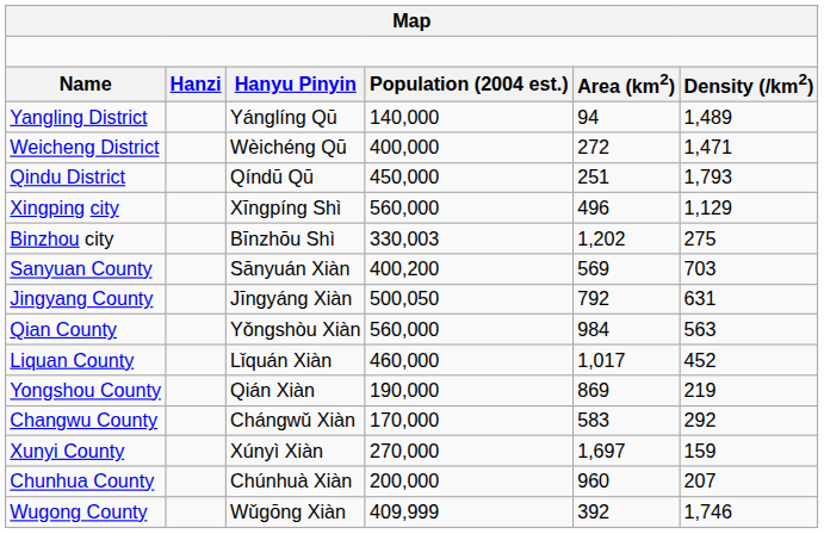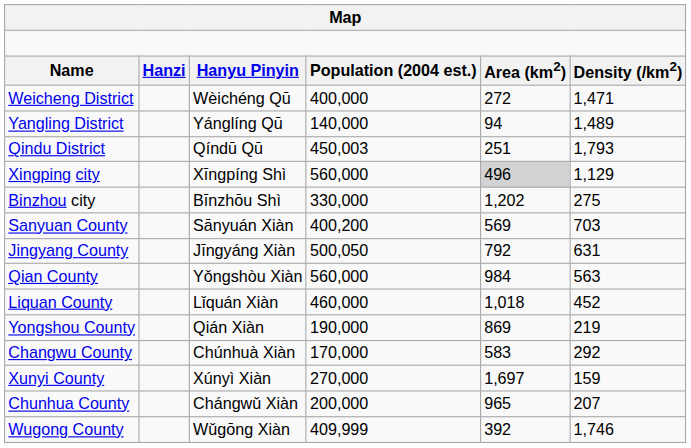rows swapped: Weicheng District <-> Yangling District
Qindu District | column 4: 450,000 -> 450,003
Xingping city | column 5: no background -> lightgrey background
Binzhou city | column 4: 330,003 -> 330,000
Liquan County | column 5: 1,017 -> 1,018
Changwu County | column 3: Chángwǔ Xiàn -> Chúnhuà Xiàn
Chunhua County | column 3: Chúnhuà Xiàn -> Chángwǔ Xiàn
Chunhua County | column 5: 960 -> 965
